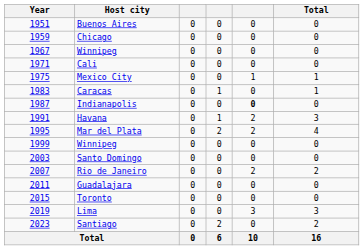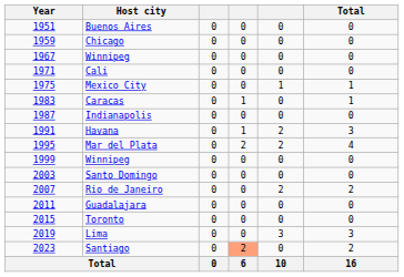Indianapolis | column 5: bold -> normal
Santiago | column 4: no background -> lightsalmon background
